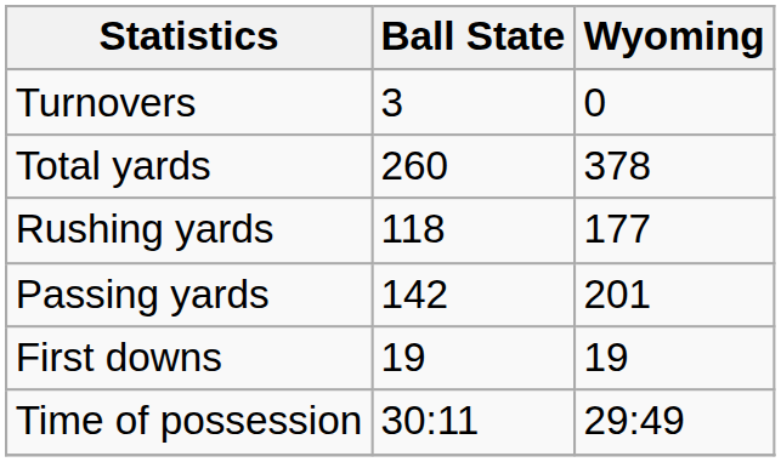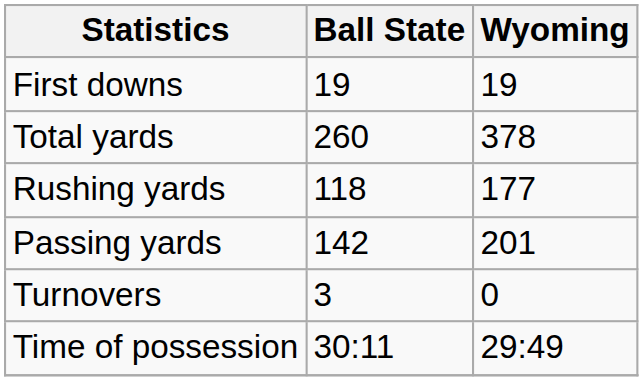rows swapped: First downs <-> Turnovers
